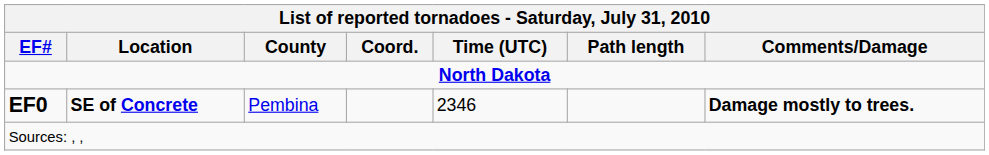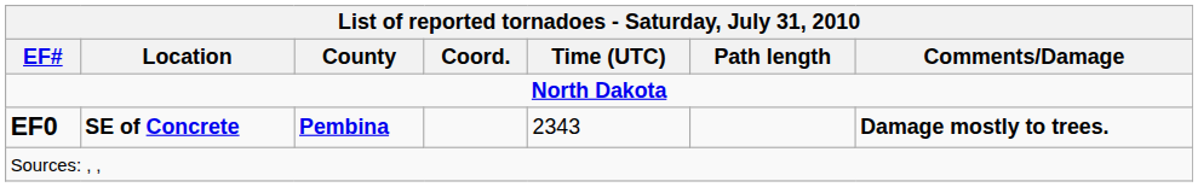EF0 | County: normal -> bold
EF0 | Time (UTC): 2346 -> 2343
